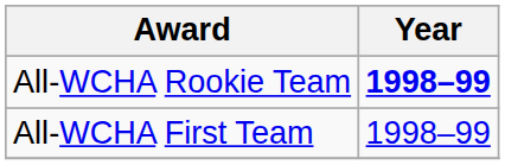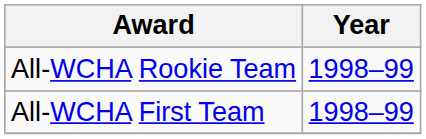row 2 | Year: bold -> normal
